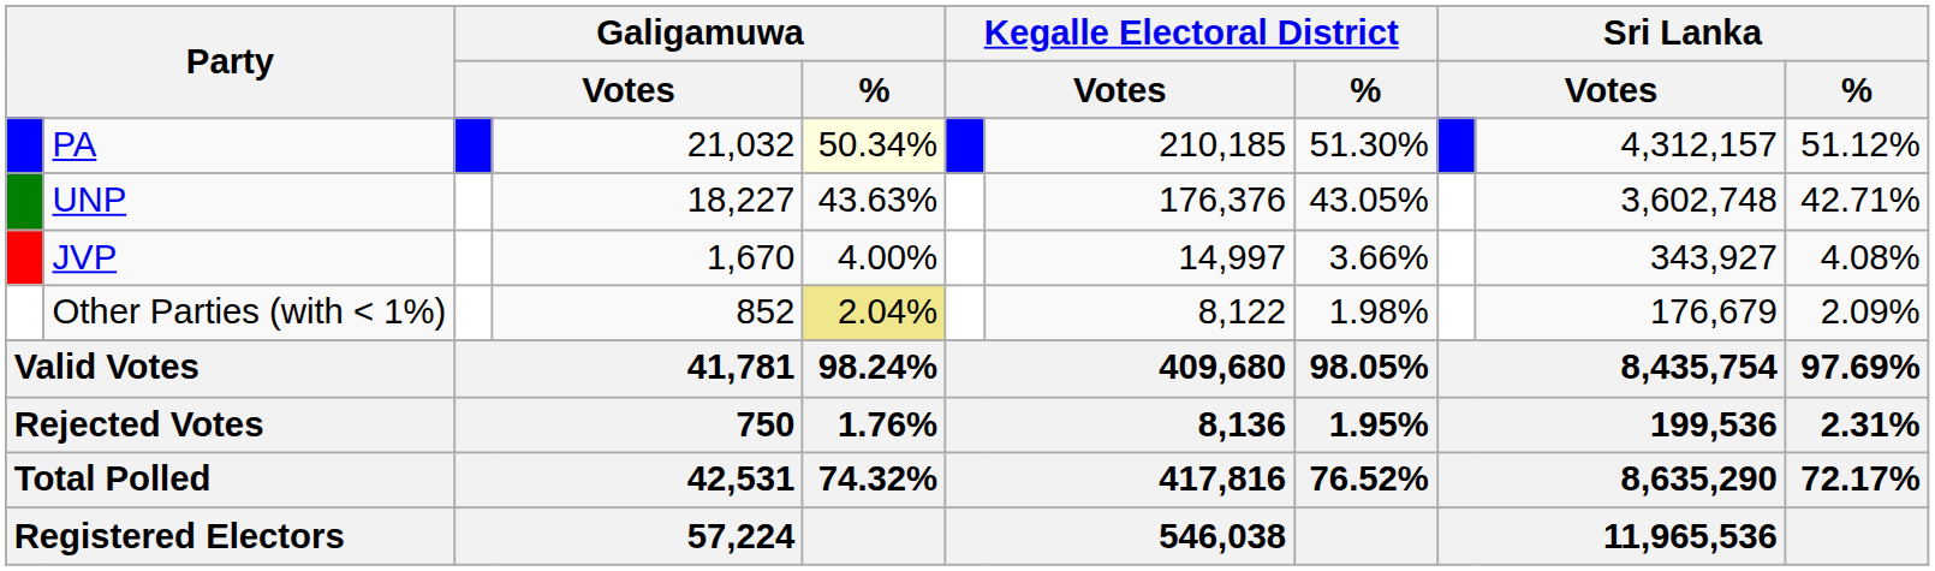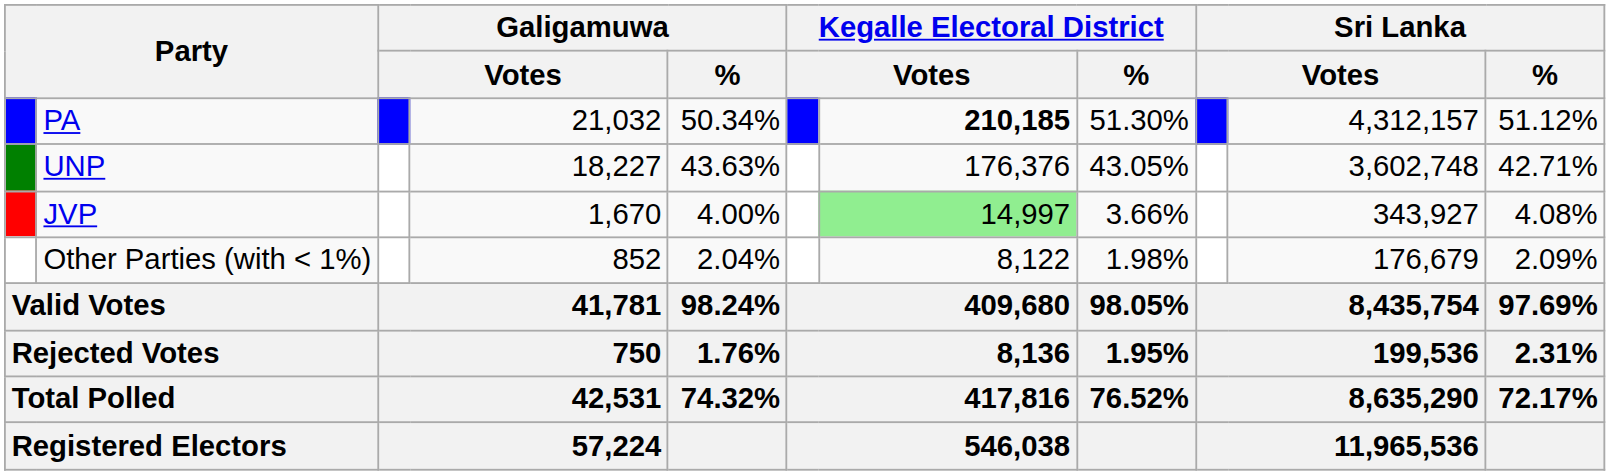PA | Galigamuwa / %: lightyellow background -> no background
PA | column 7: normal -> bold
JVP | column 7: no background -> lightgreen background
Other Parties (with < 1%) | Galigamuwa / %: khaki background -> no background
